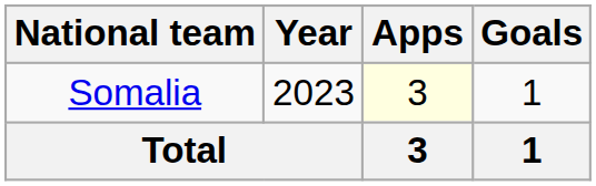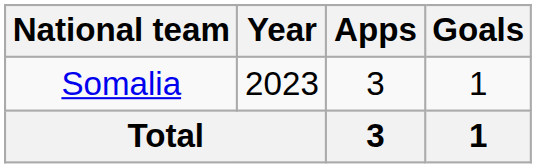Somalia | Apps: lightyellow background -> no background
